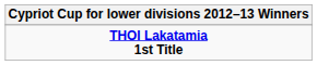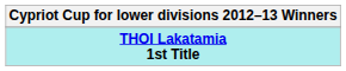row 2 | column 1: no background -> paleturquoise background
